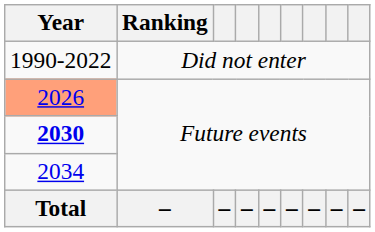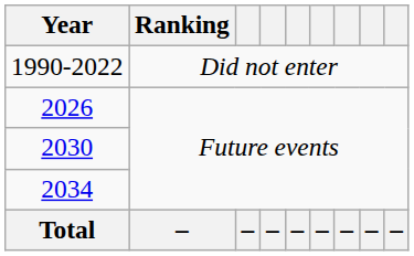2026 | Year: lightsalmon background -> no background
2030 | Year: bold -> normal
